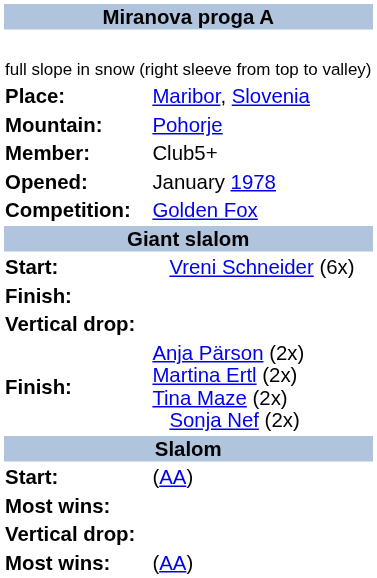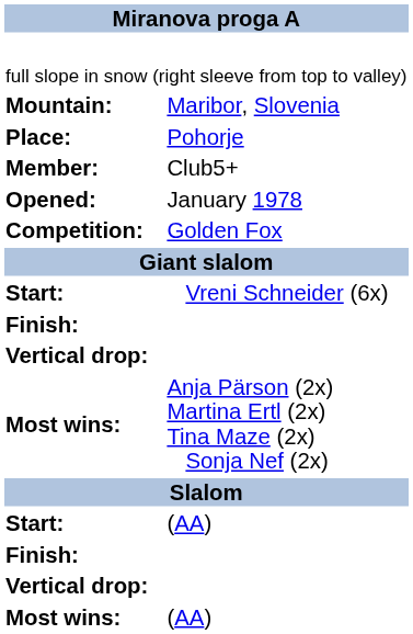row 3 | column 1: Place: -> Mountain:
row 4 | column 1: Mountain: -> Place:
row 12 | column 1: Finish: -> Most wins:
row 15 | column 1: Most wins: -> Finish:
